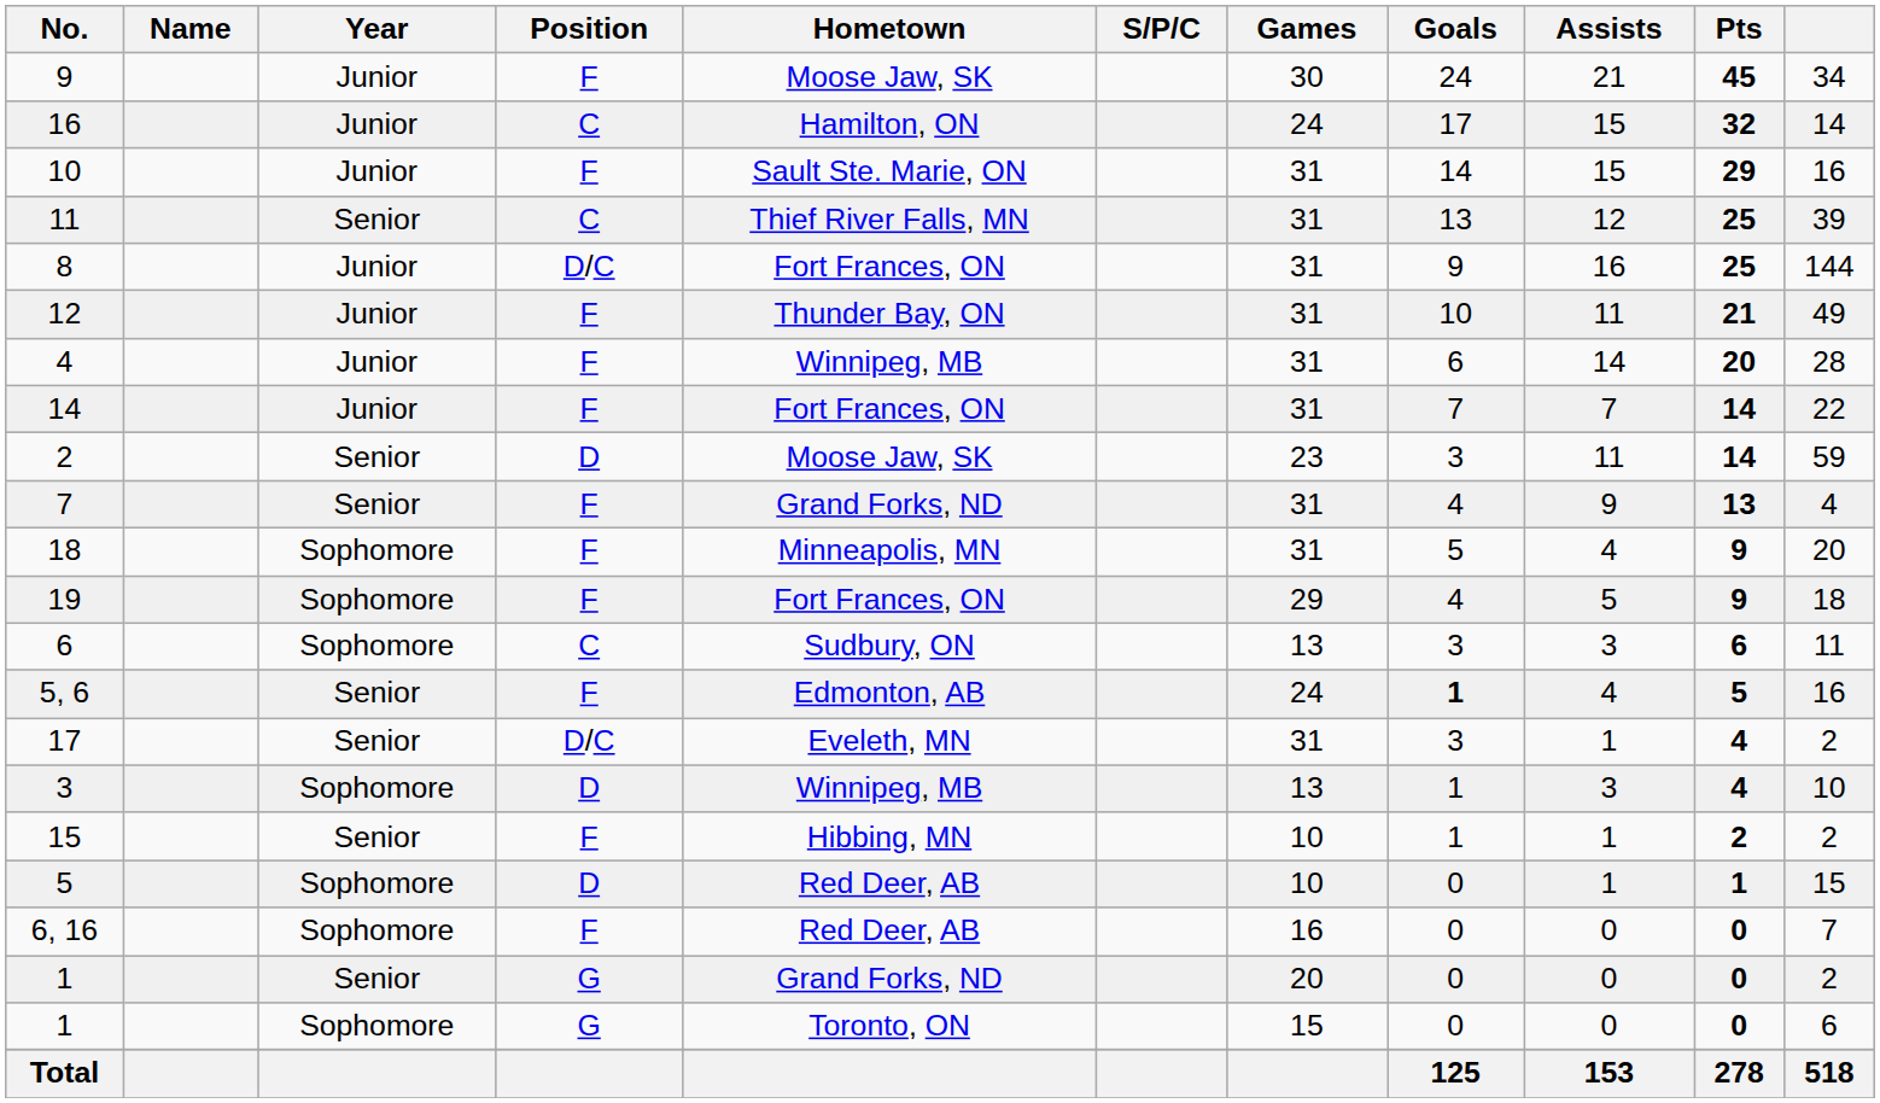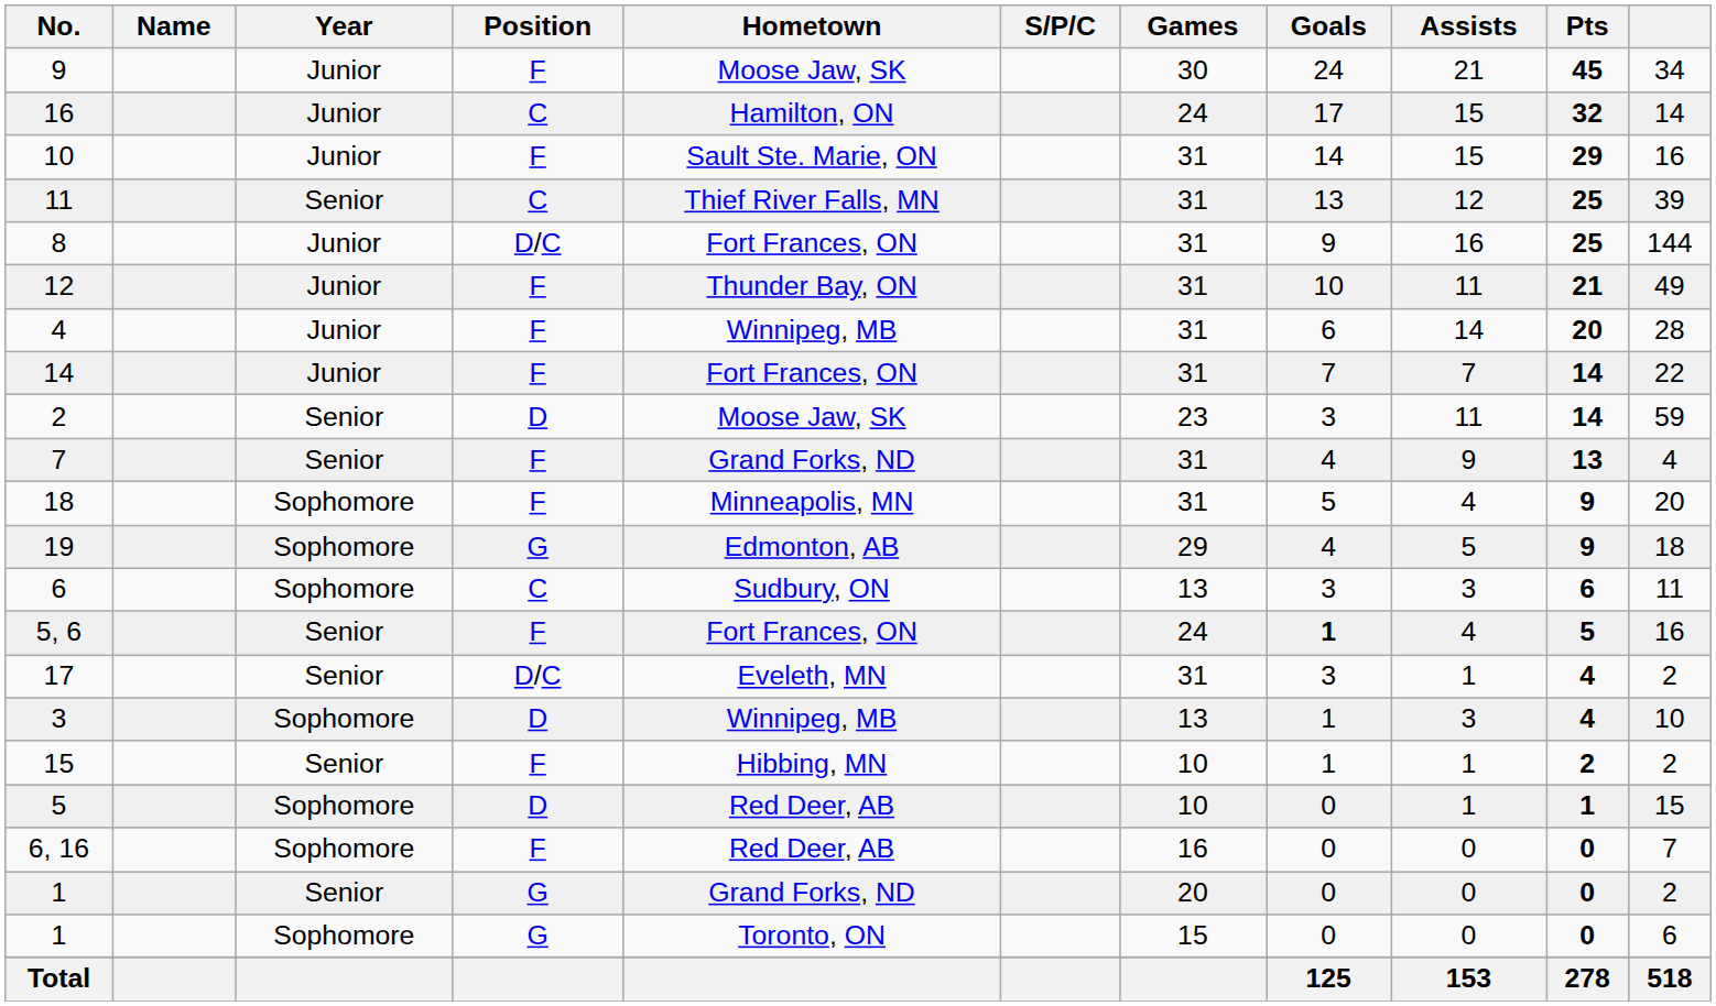19 | Position: F -> G
19 | Hometown: Fort Frances, ON -> Edmonton, AB
5, 6 | Hometown: Edmonton, AB -> Fort Frances, ON
